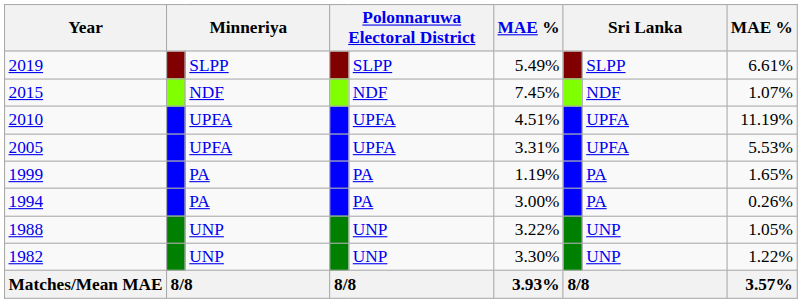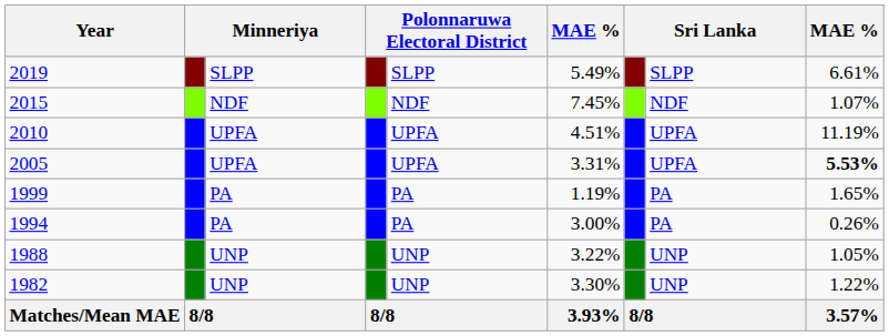2005 | column 9: normal -> bold
